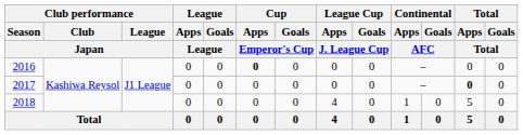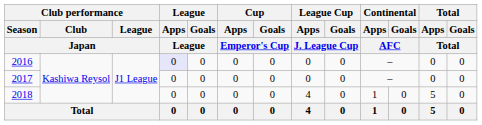2016 | League / Apps / League: no background -> lavender background
2016 | Cup / Apps / Emperor's Cup: bold -> normal
2017 | Total / Apps / Total: bold -> normal
